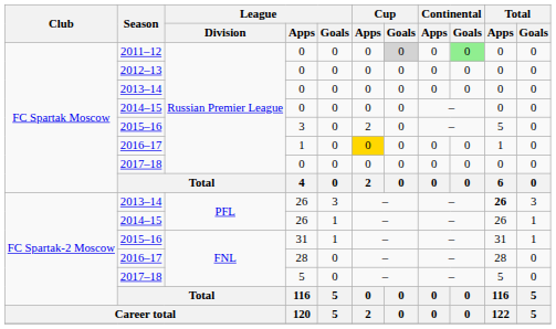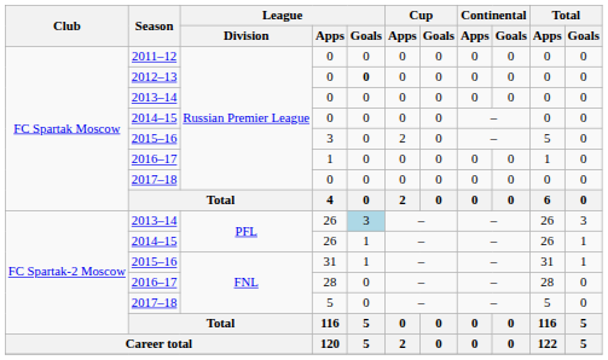2011–12 | Cup / Goals: lightgrey background -> no background
2011–12 | Continental / Goals: lightgreen background -> no background
2012–13 | League / Goals: normal -> bold
2016–17 / 1 | Cup / Apps: gold background -> no background
2013–14 / 26 | League / Goals: no background -> lightblue background
2013–14 / 26 | Total / Apps: bold -> normal
